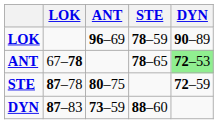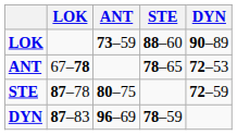row 2 | ANT: 96–69 -> 73–59
row 2 | STE: 78–59 -> 88–60
row 3 | DYN: lightgreen background -> no background
row 5 | ANT: 73–59 -> 96–69
row 5 | STE: 88–60 -> 78–59
